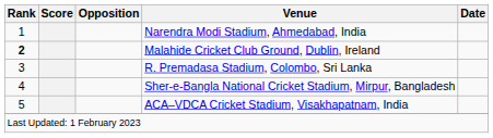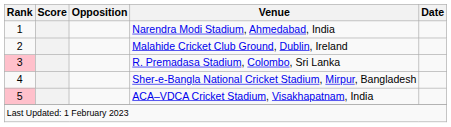Malahide Cricket Club Ground, Dublin, Ireland | Rank: bold -> normal
R. Premadasa Stadium, Colombo, Sri Lanka | Rank: no background -> pink background
ACA–VDCA Cricket Stadium, Visakhapatnam, India | Rank: no background -> pink background
